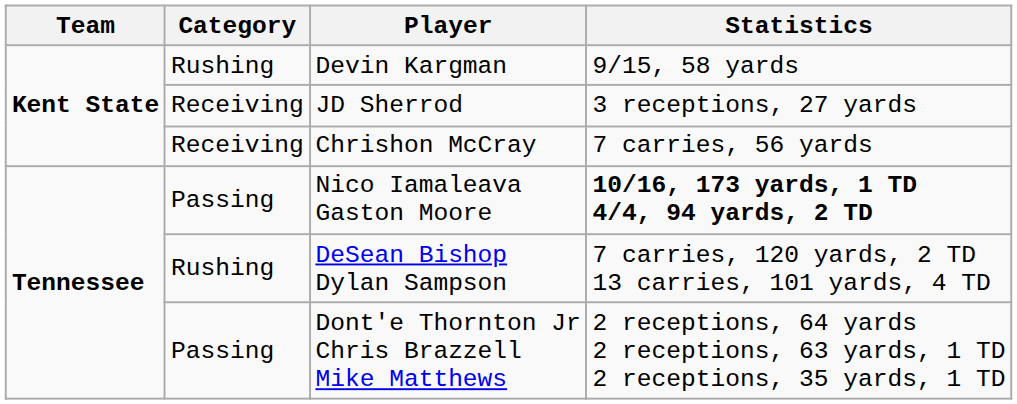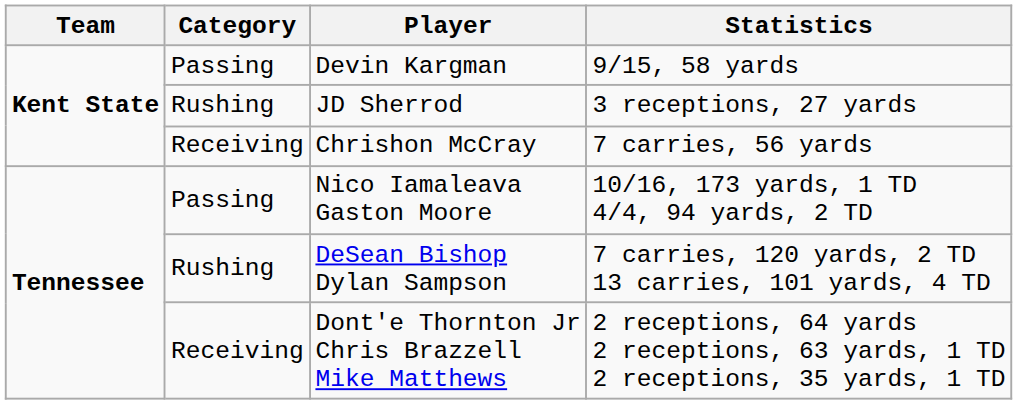Devin Kargman | Category: Rushing -> Passing
JD Sherrod | Category: Receiving -> Rushing
Nico Iamaleava Gaston Moore | Statistics: bold -> normal
Dont'e Thornton Jr Chris Brazzell Mike Matthews | Category: Passing -> Receiving
